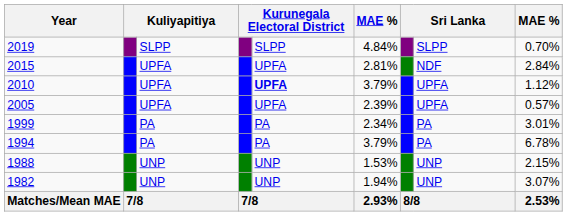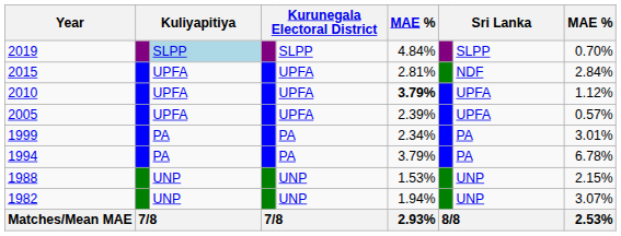2019 | column 3: no background -> lightblue background
2010 | column 5: bold -> normal
2010 | column 6: normal -> bold
